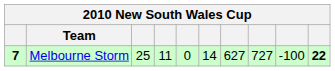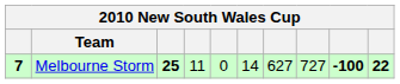Melbourne Storm | column 3: normal -> bold
Melbourne Storm | column 9: normal -> bold
